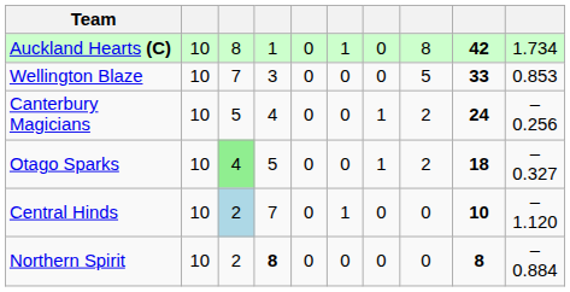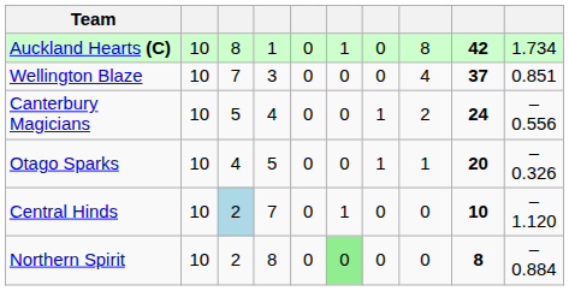Wellington Blaze | column 8: 5 -> 4
Wellington Blaze | column 9: 33 -> 37
Wellington Blaze | column 10: 0.853 -> 0.851
Canterbury Magicians | column 10: –0.256 -> –0.556
Otago Sparks | column 3: lightgreen background -> no background
Otago Sparks | column 8: 2 -> 1
Otago Sparks | column 9: 18 -> 20
Otago Sparks | column 10: –0.327 -> –0.326
Northern Spirit | column 4: bold -> normal
Northern Spirit | column 6: no background -> lightgreen background
